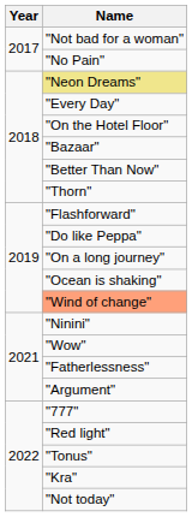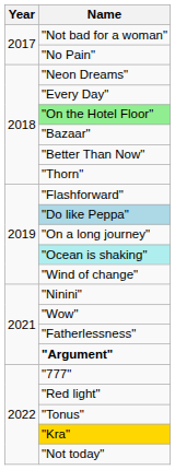"Neon Dreams" | Name: khaki background -> no background
"On the Hotel Floor" | Name: no background -> lightgreen background
"Do like Peppa" | Name: no background -> lightblue background
"Ocean is shaking" | Name: no background -> paleturquoise background
"Wind of change" | Name: lightsalmon background -> no background
"Argument" | Name: normal -> bold
"Kra" | Name: no background -> gold background
